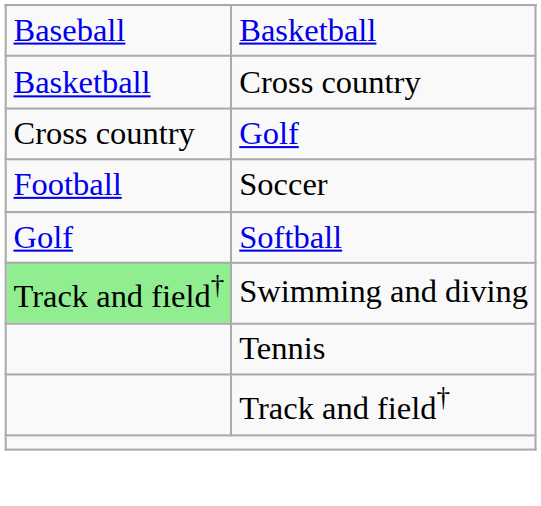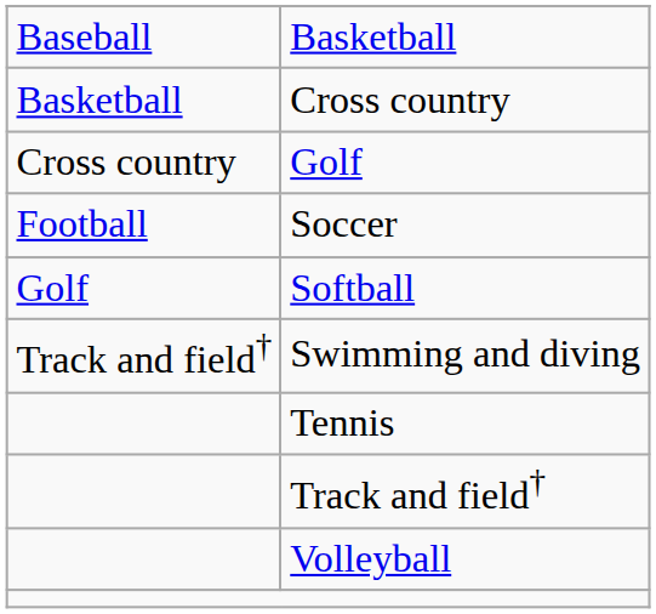Swimming and diving | column 1: lightgreen background -> no background
+ row: Volleyball
